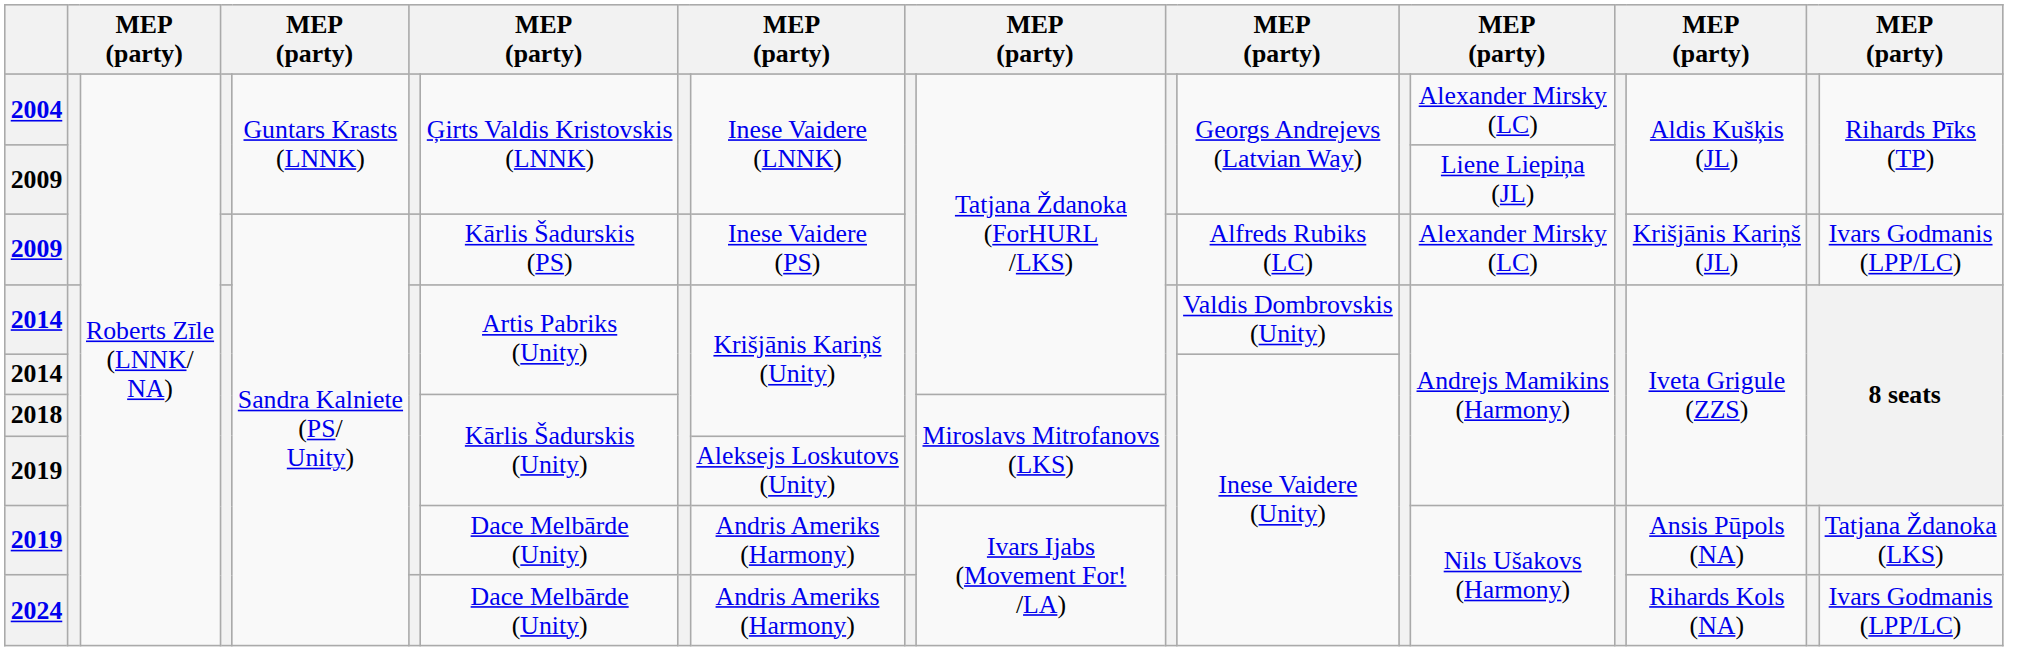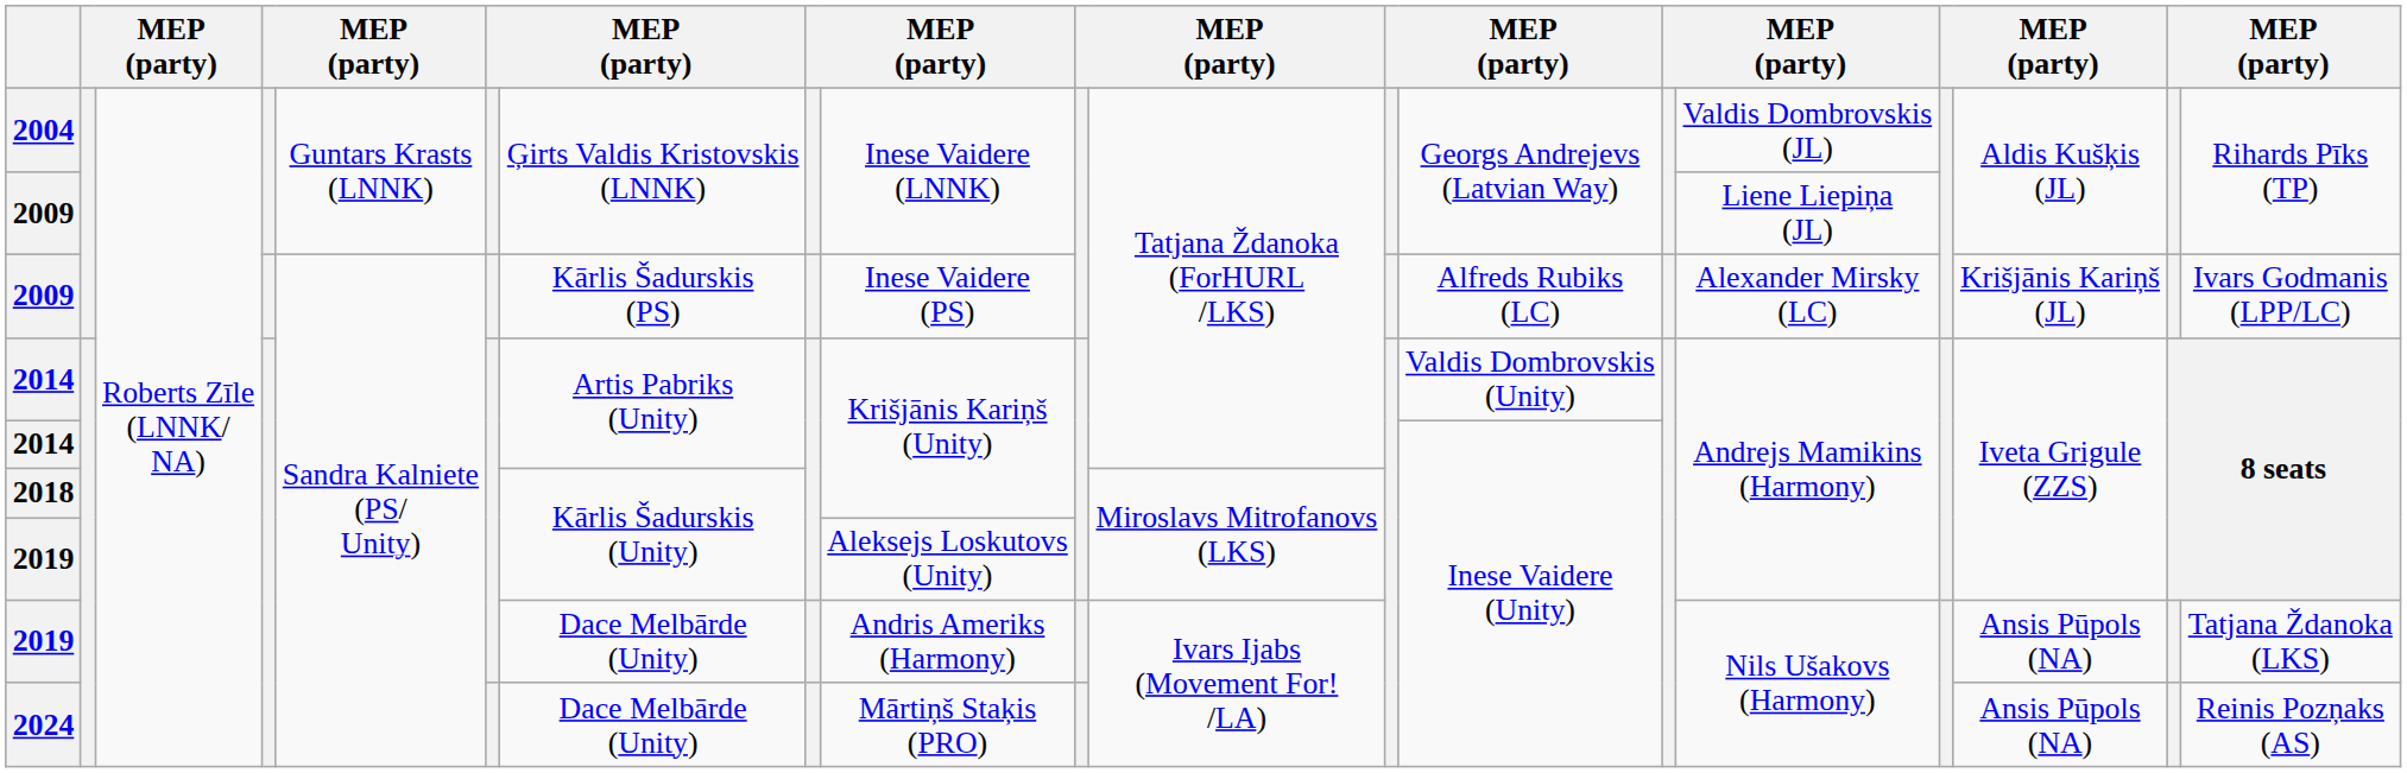2004 | column 15: Alexander Mirsky (LC) -> Valdis Dombrovskis (JL)
2024 | column 9: Andris Ameriks (Harmony) -> Mārtiņš Staķis (PRO)
2024 | column 17: Rihards Kols (NA) -> Ansis Pūpols (NA)
2024 | column 19: Ivars Godmanis (LPP/LC) -> Reinis Pozņaks (AS)
